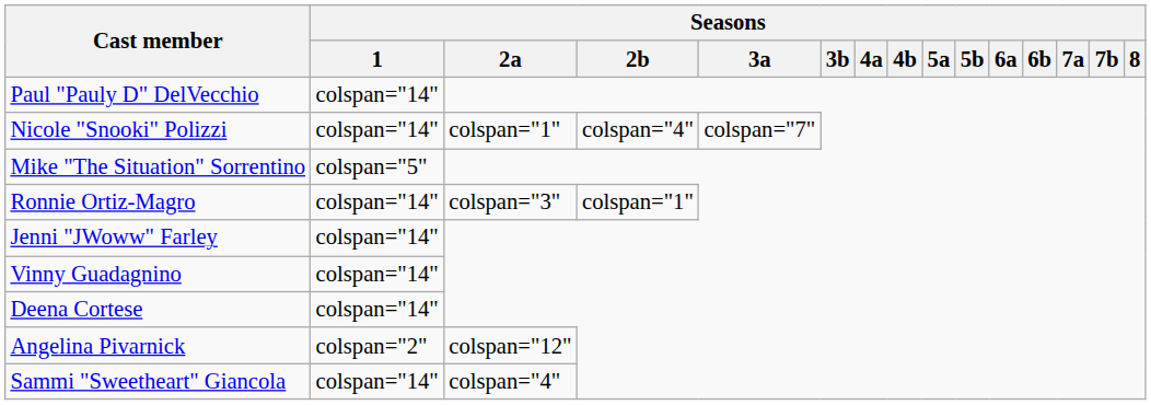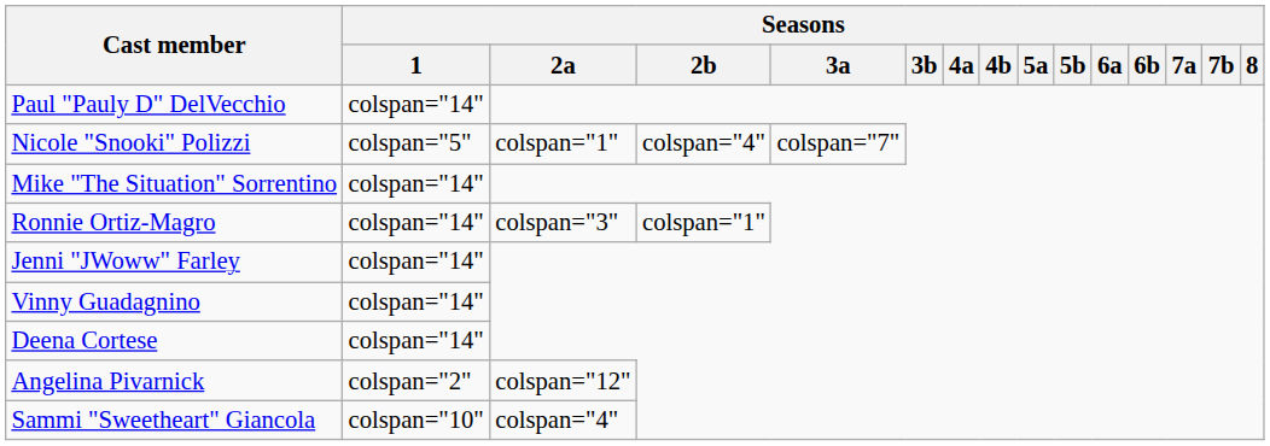Nicole "Snooki" Polizzi | Seasons / 1: colspan="14" -> colspan="5"
Mike "The Situation" Sorrentino | Seasons / 1: colspan="5" -> colspan="14"
Sammi "Sweetheart" Giancola | Seasons / 1: colspan="14" -> colspan="10"
